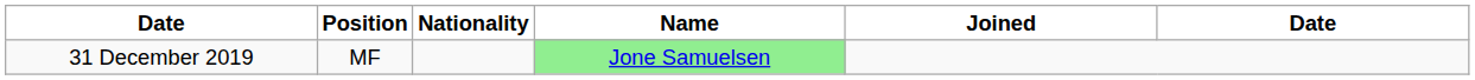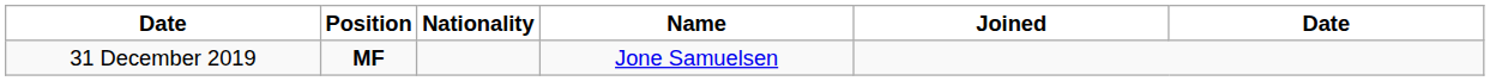31 December 2019 | Position: normal -> bold
31 December 2019 | Name: lightgreen background -> no background
